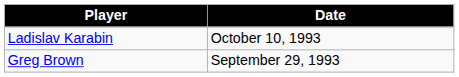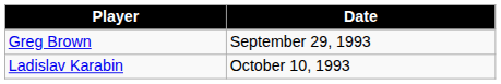rows swapped: Greg Brown <-> Ladislav Karabin
